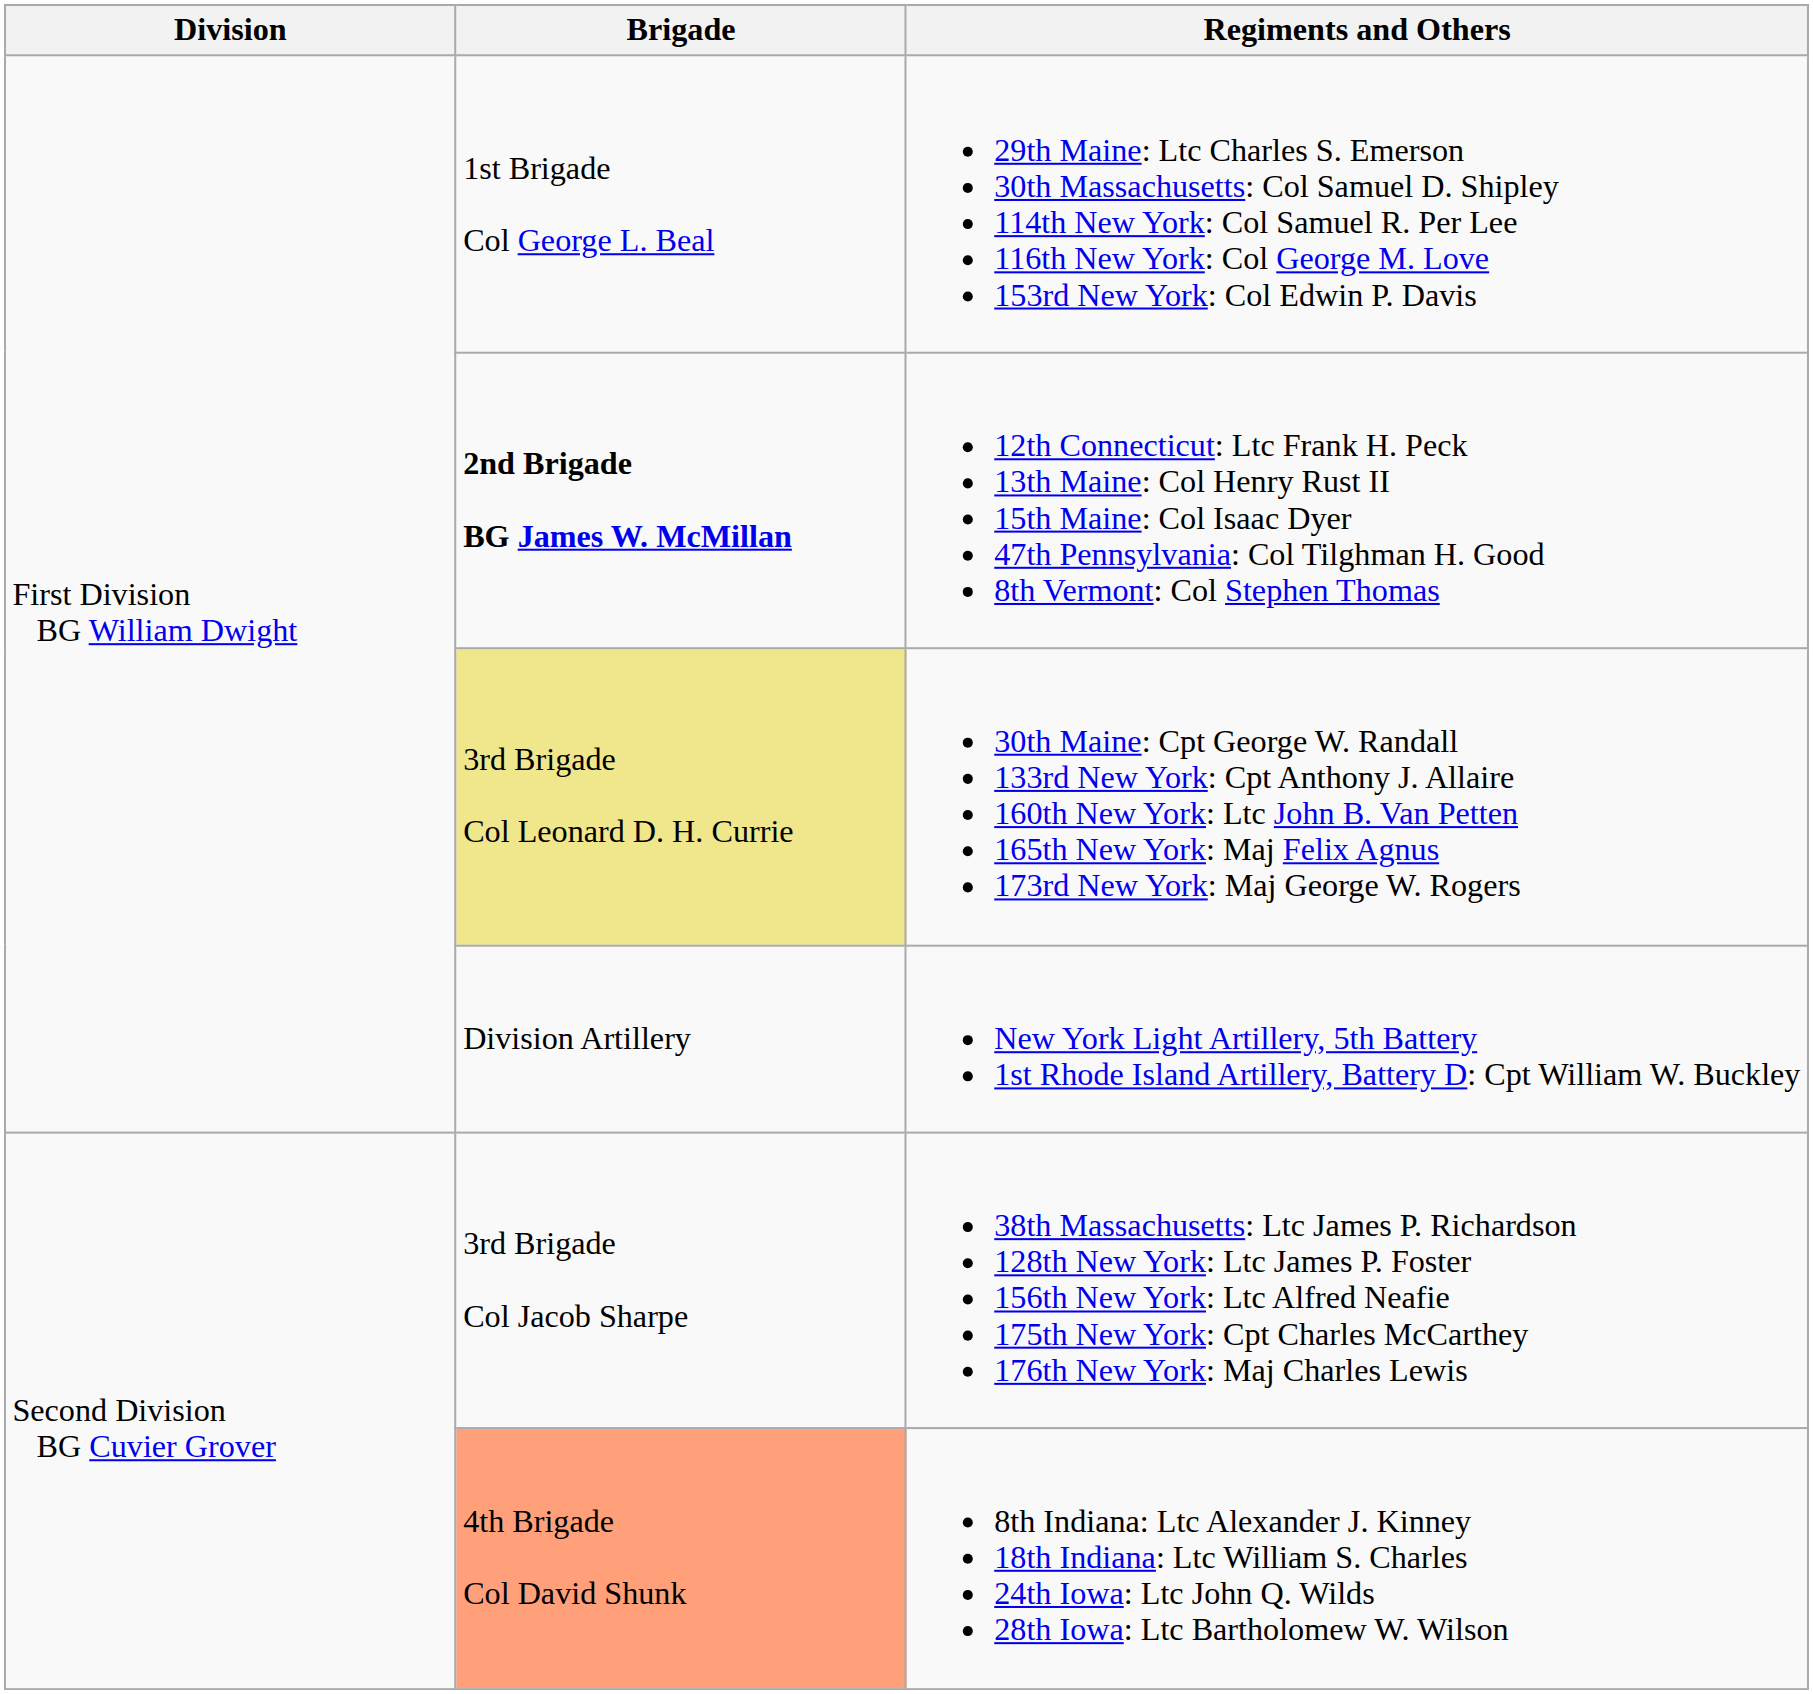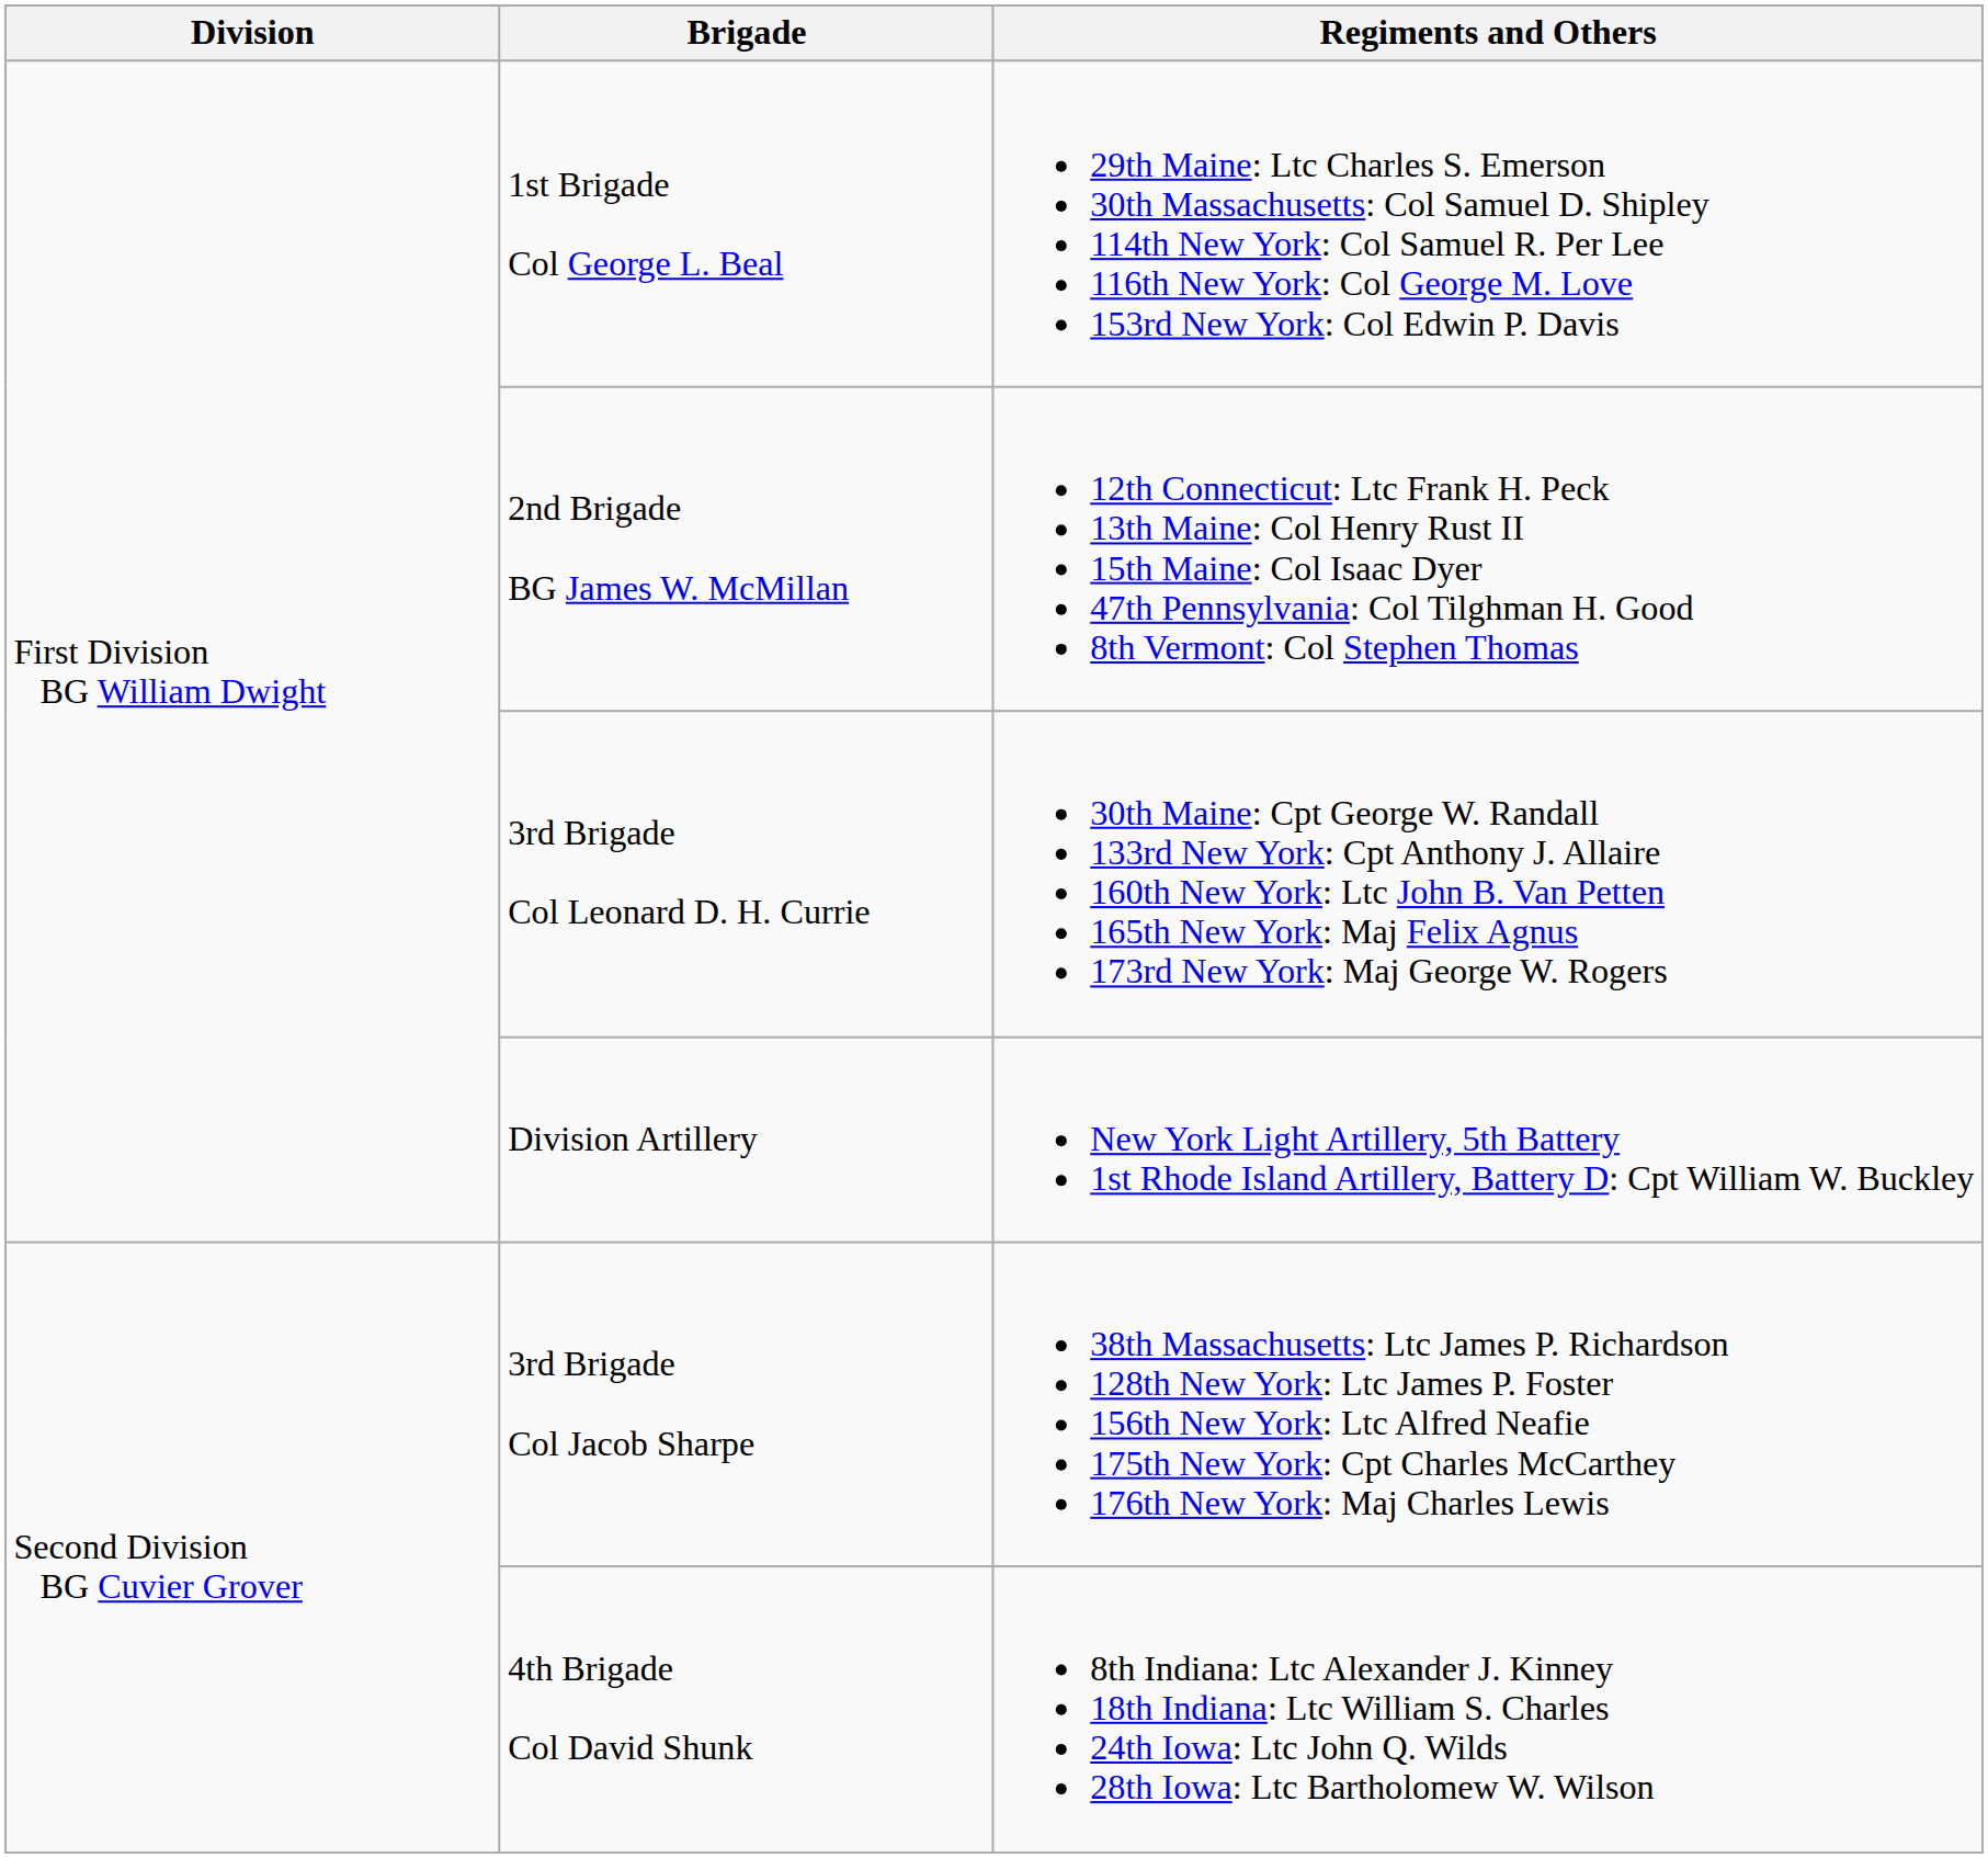2nd Brigade BG James W. McMillan | Brigade: bold -> normal
3rd Brigade Col Leonard D. H. Currie | Brigade: khaki background -> no background
4th Brigade Col David Shunk | Brigade: lightsalmon background -> no background
